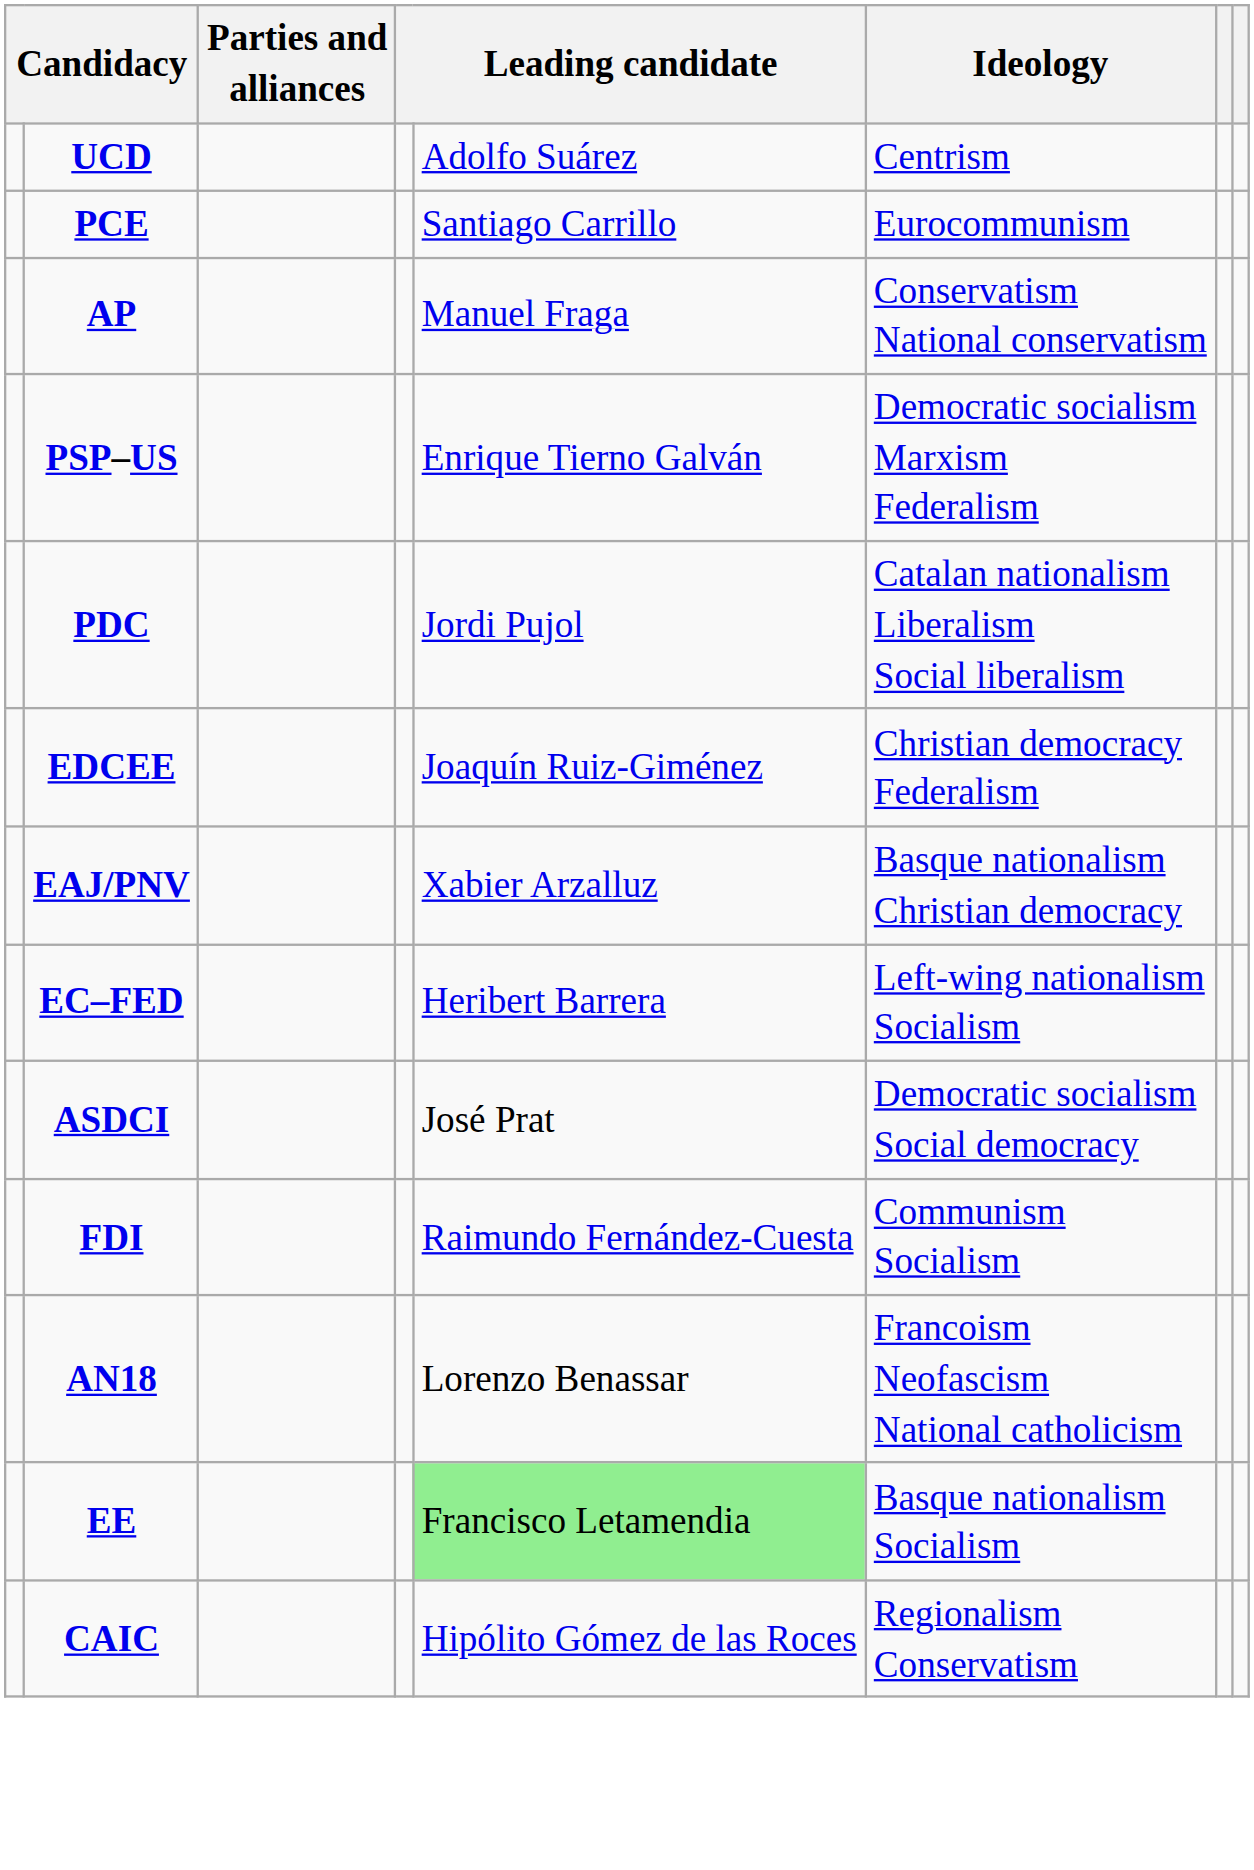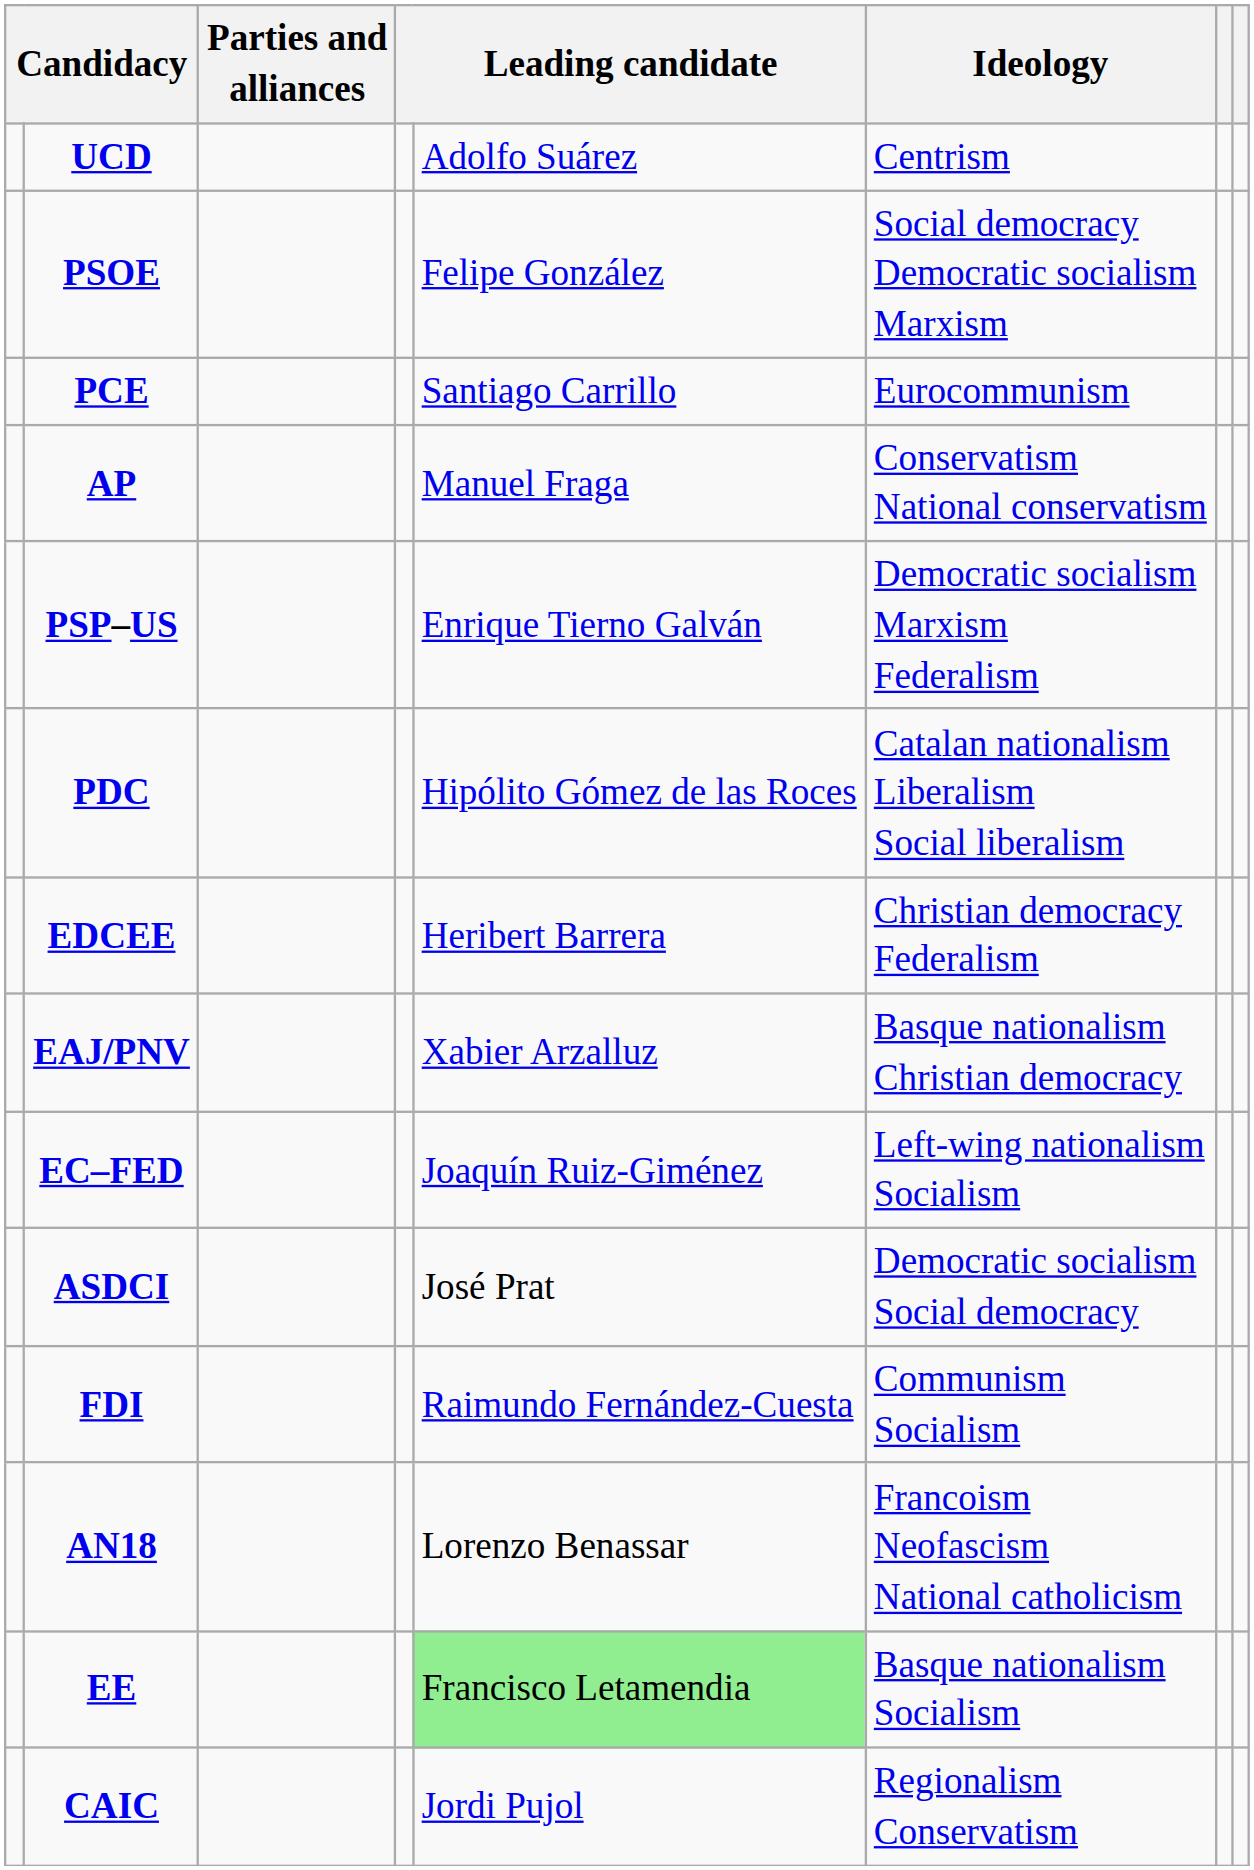+ row: PSOE | Felipe González | Social democracy Democratic socialism Marxism
PDC | column 5: Jordi Pujol -> Hipólito Gómez de las Roces
EDCEE | column 5: Joaquín Ruiz-Giménez -> Heribert Barrera
EC–FED | column 5: Heribert Barrera -> Joaquín Ruiz-Giménez
CAIC | column 5: Hipólito Gómez de las Roces -> Jordi Pujol
